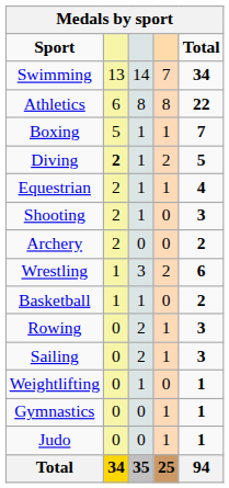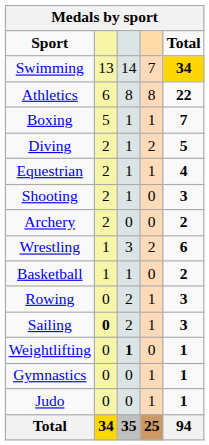Swimming | Total: no background -> gold background
Diving | column 2: bold -> normal
Sailing | column 2: normal -> bold
Weightlifting | column 3: normal -> bold
